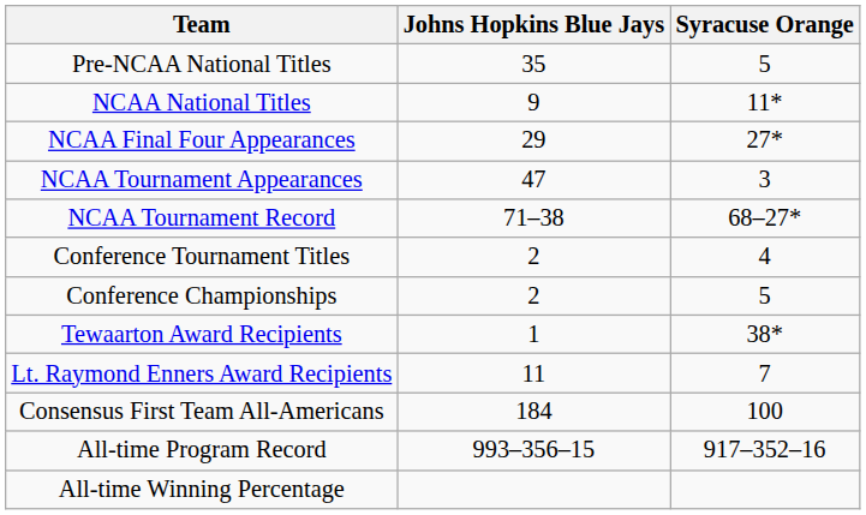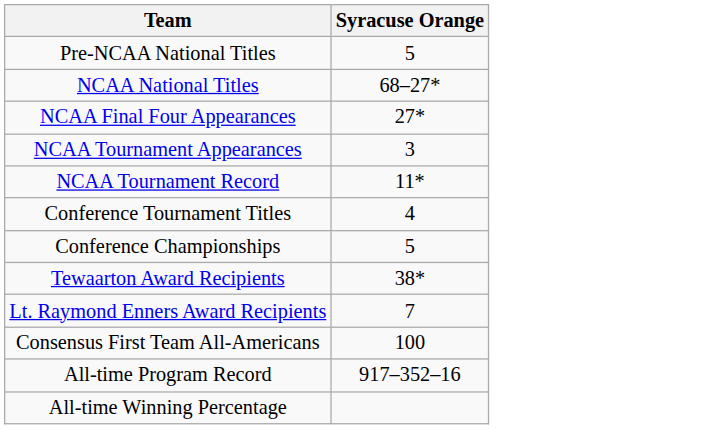- column: Johns Hopkins Blue Jays | 35 | 9 | 29 | 47 | 71–38 | 2 | 2 | 1 | 11 | 184 | 993–356–15
NCAA National Titles | Syracuse Orange: 11* -> 68–27*
NCAA Tournament Record | Syracuse Orange: 68–27* -> 11*
